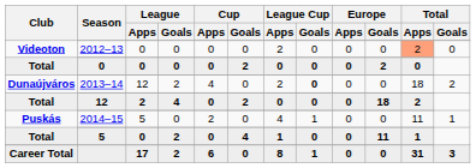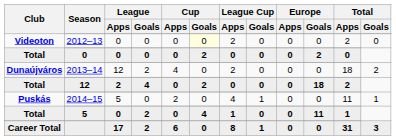2012–13 | Cup / Goals: no background -> lightyellow background
2012–13 | Total / Apps: lightsalmon background -> no background
2013–14 | League Cup / Goals: bold -> normal
